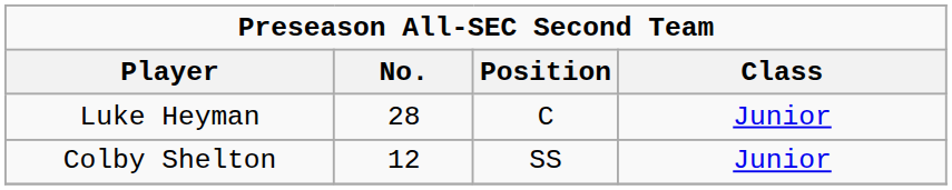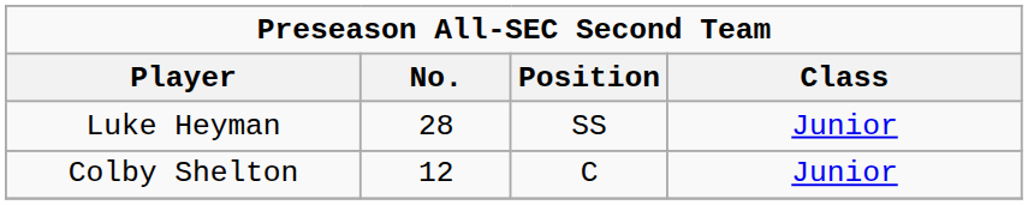Luke Heyman | Position: C -> SS
Colby Shelton | Position: SS -> C
